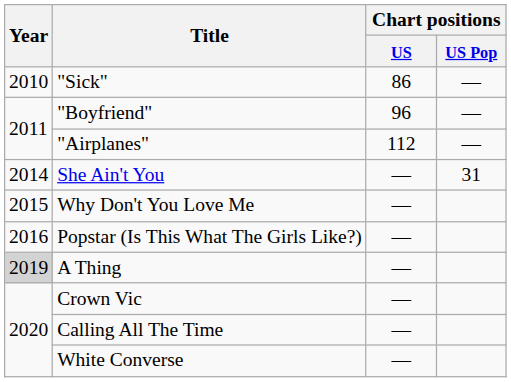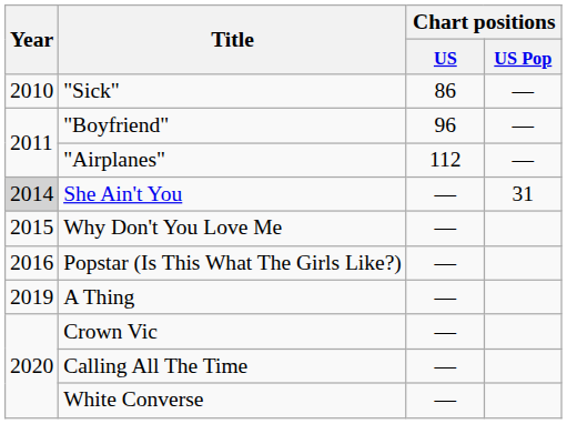She Ain't You | Year: no background -> lightgrey background
A Thing | Year: lightgrey background -> no background
